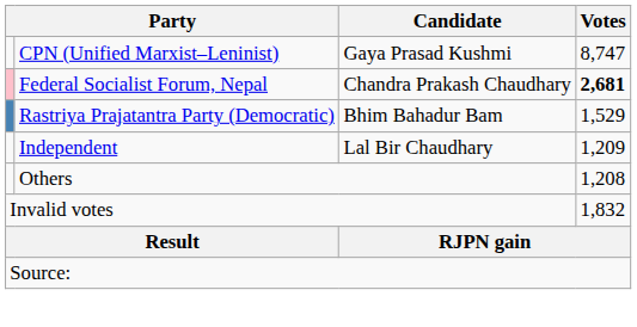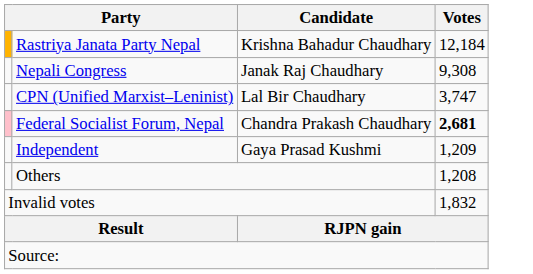+ row: Rastriya Janata Party Nepal | Krishna Bahadur Chaudhary | 12,184
+ row: Nepali Congress | Janak Raj Chaudhary | 9,308
CPN (Unified Marxist–Leninist) | Candidate: Gaya Prasad Kushmi -> Lal Bir Chaudhary
CPN (Unified Marxist–Leninist) | Votes: 8,747 -> 3,747
- row: Rastriya Prajatantra Party (Democratic) | Bhim Bahadur Bam | 1,529
Independent | Candidate: Lal Bir Chaudhary -> Gaya Prasad Kushmi
